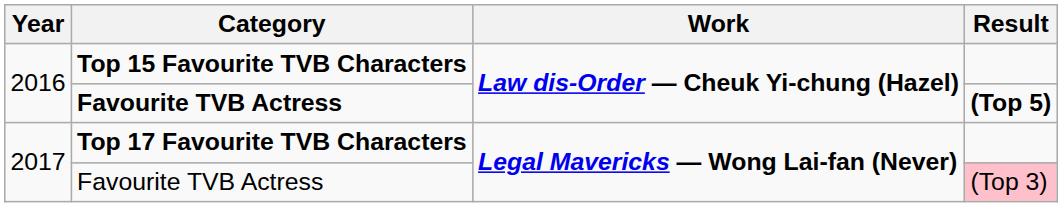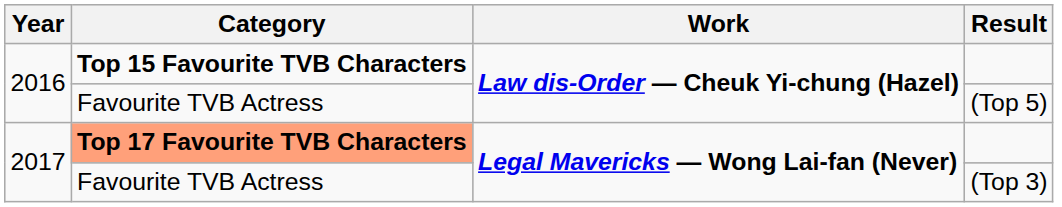Favourite TVB Actress / (Top 5) | Category: bold -> normal
Favourite TVB Actress / (Top 5) | Result: bold -> normal
Top 17 Favourite TVB Characters | Category: no background -> lightsalmon background
Favourite TVB Actress / (Top 3) | Result: pink background -> no background
